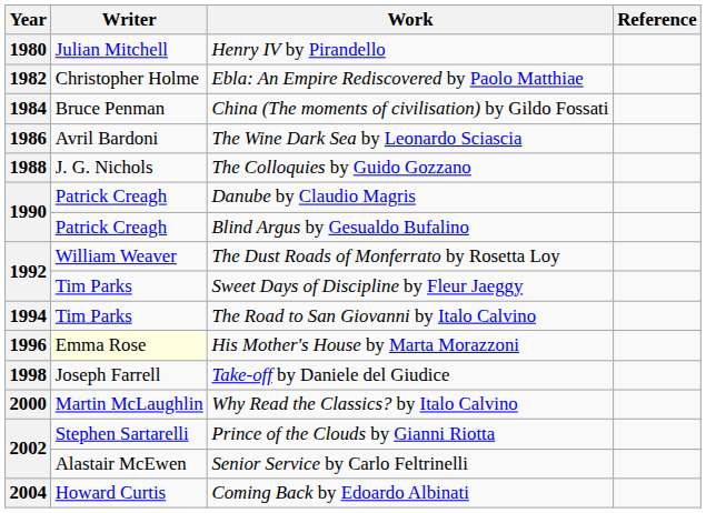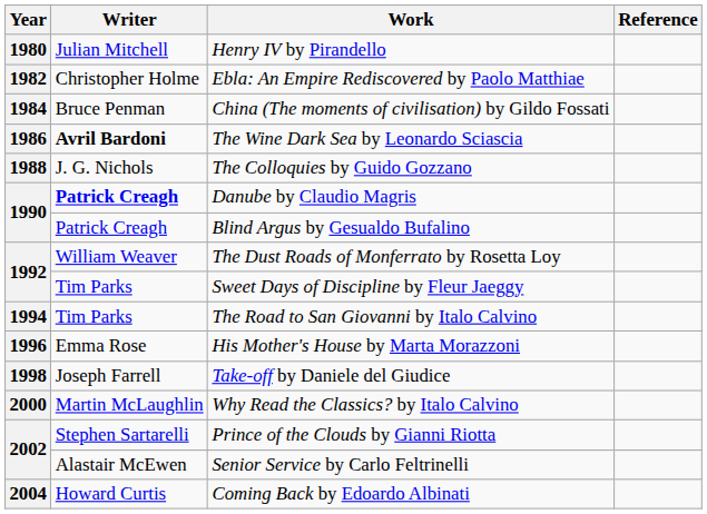The Wine Dark Sea by Leonardo Sciascia | Writer: normal -> bold
Danube by Claudio Magris | Writer: normal -> bold
His Mother's House by Marta Morazzoni | Writer: lightyellow background -> no background
